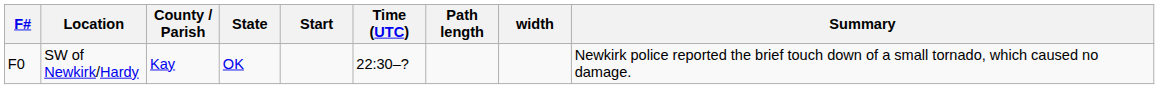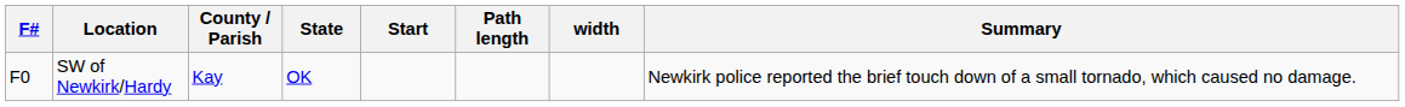- column: Time (UTC) | 22:30–?
